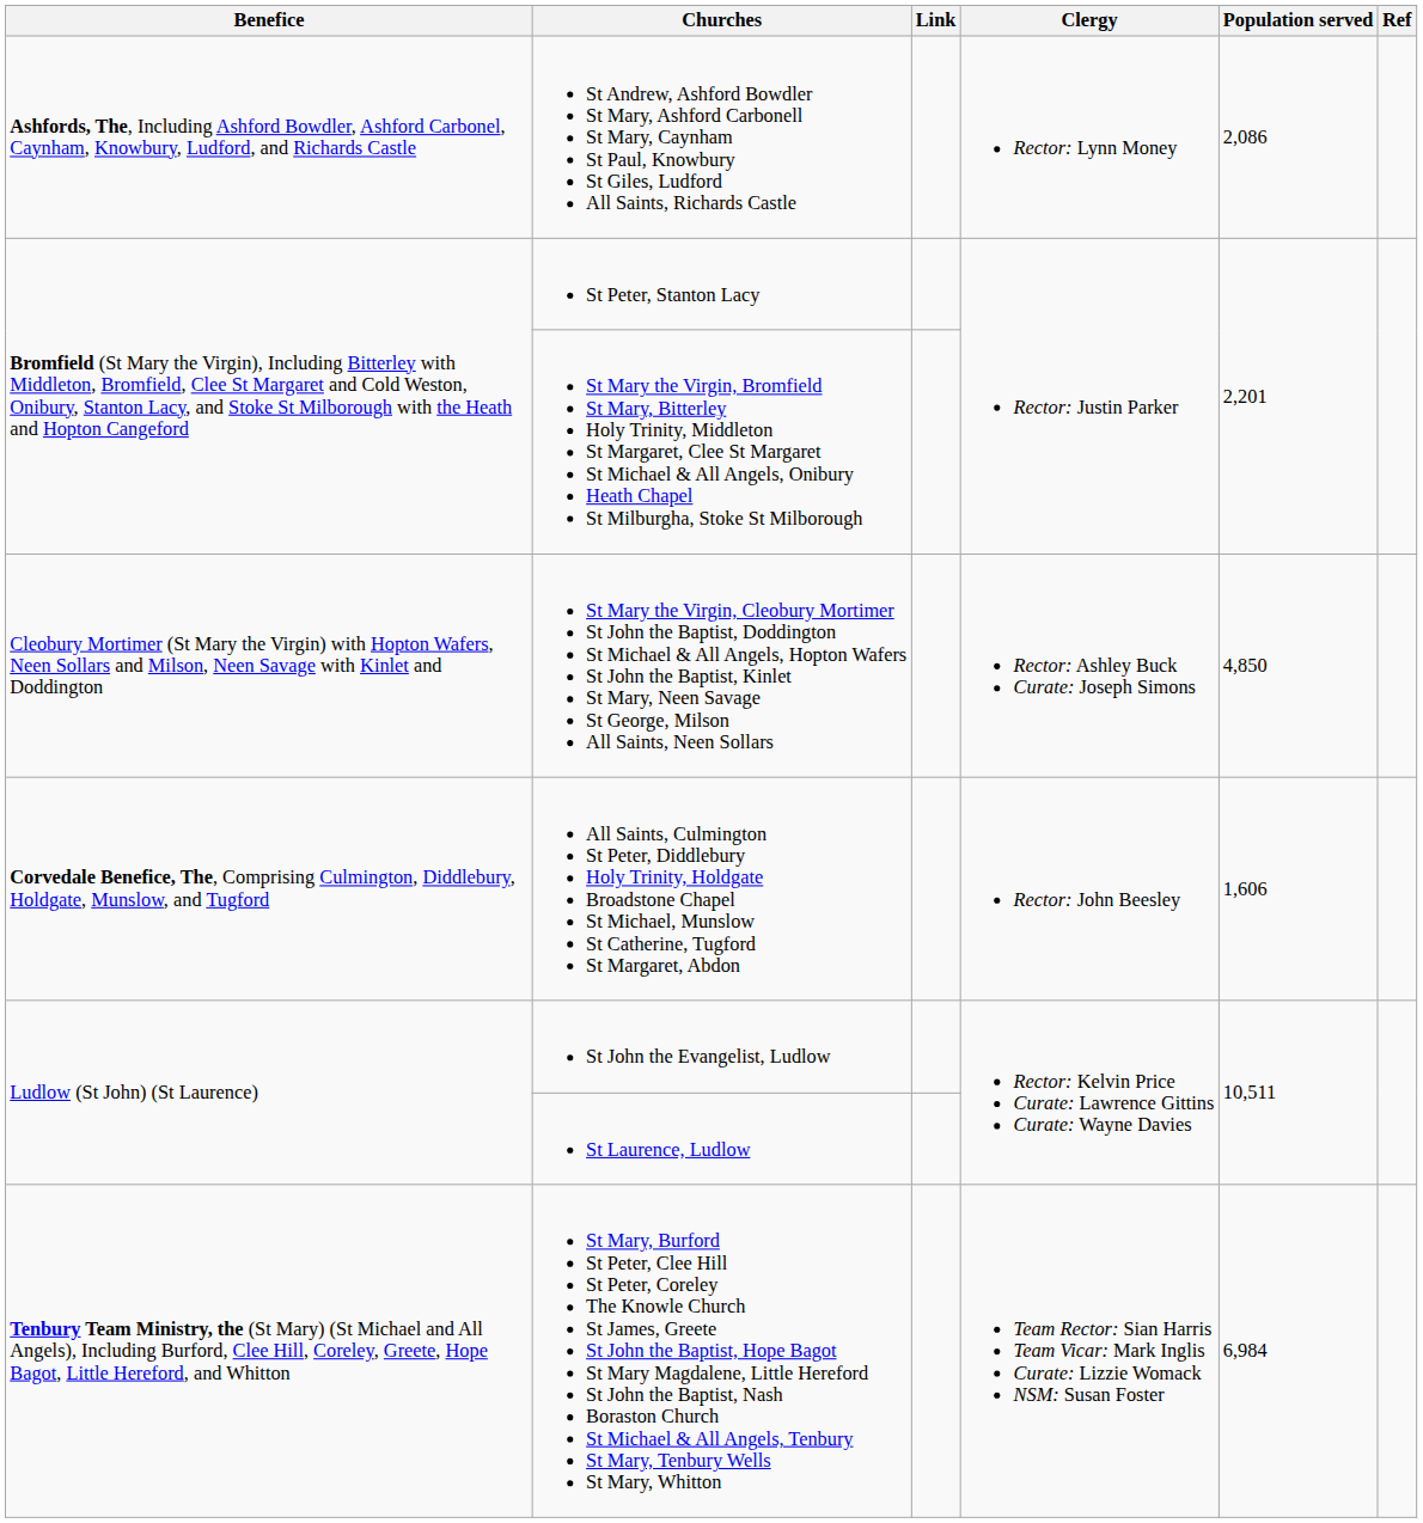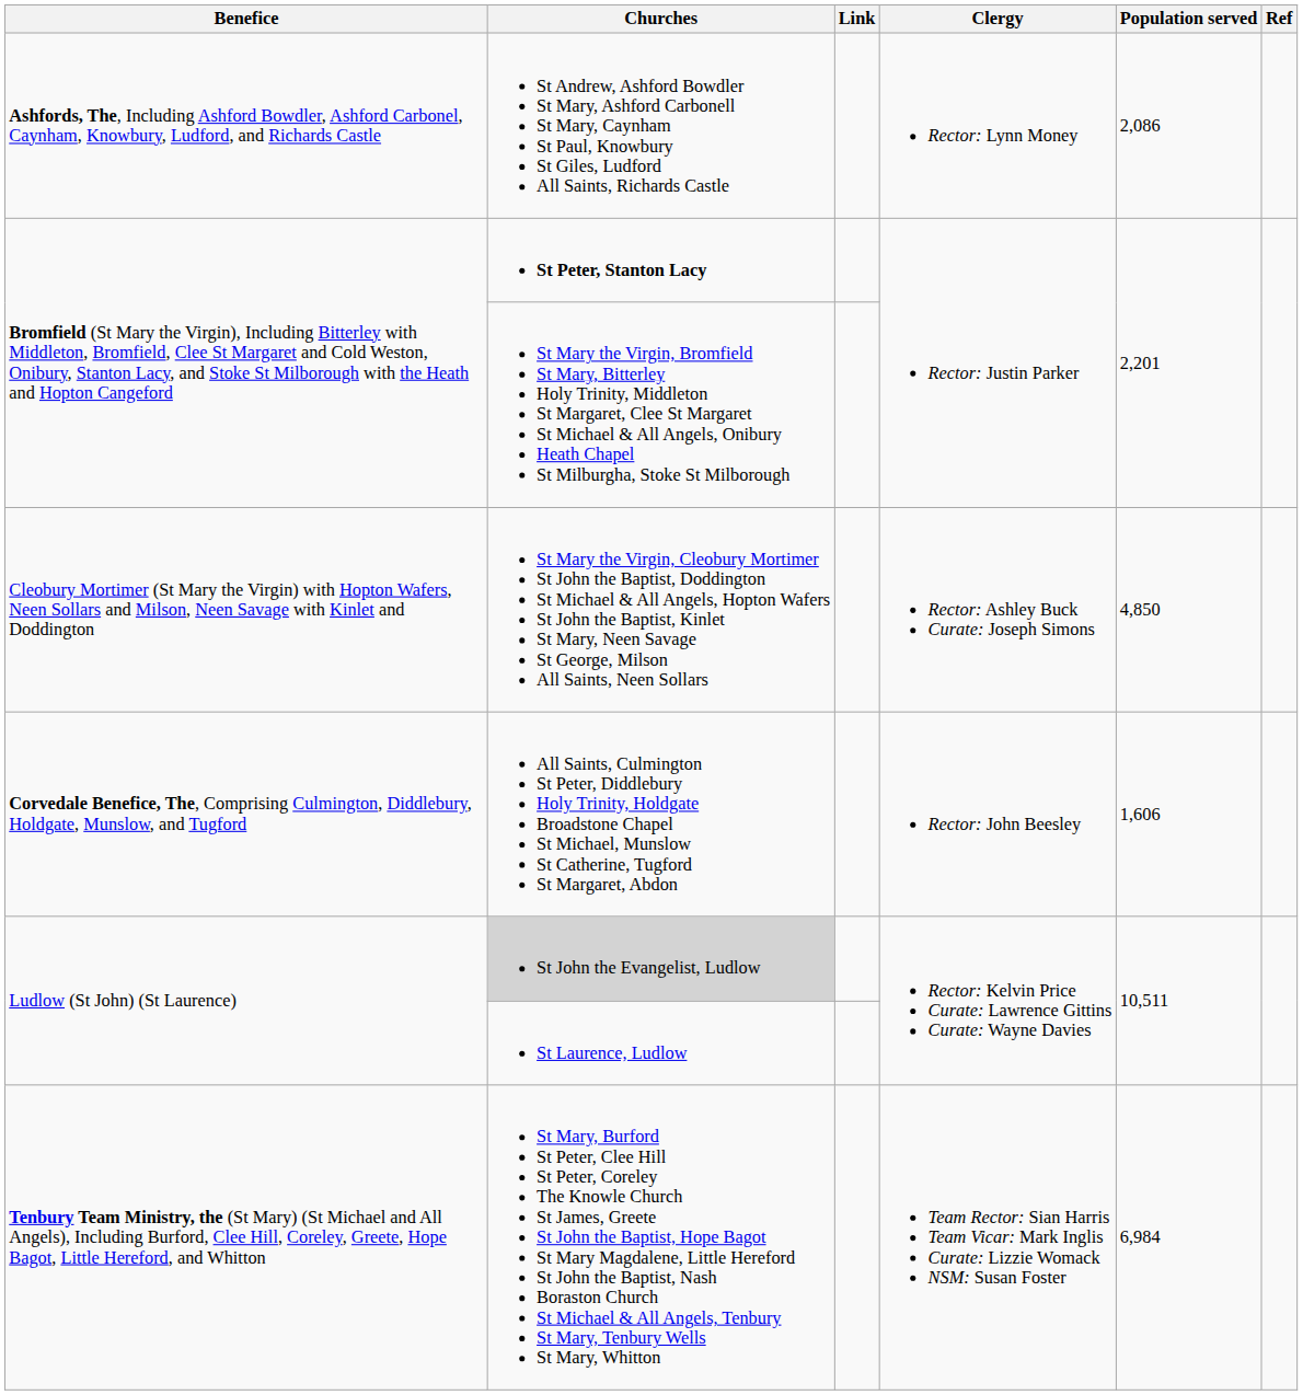St Peter, Stanton Lacy | Churches: normal -> bold
St John the Evangelist, Ludlow | Churches: no background -> lightgrey background
